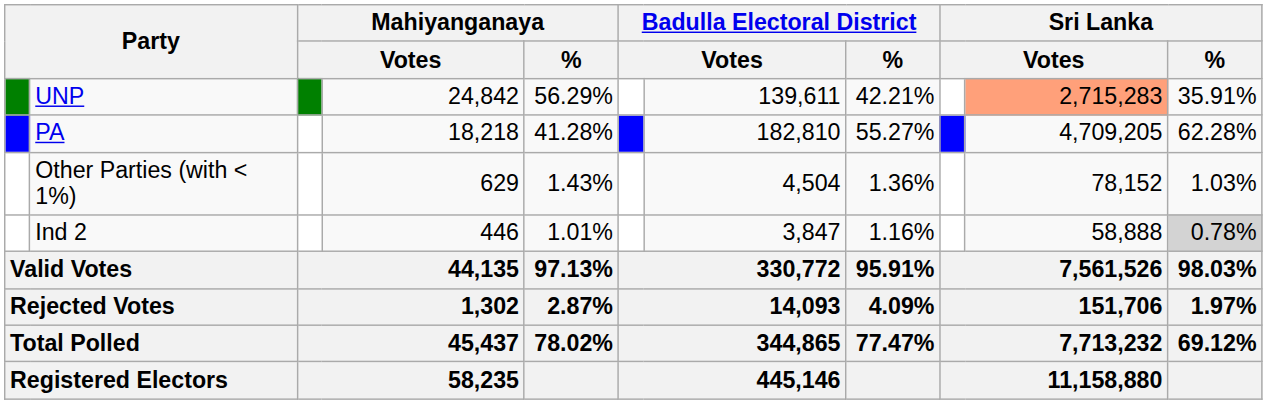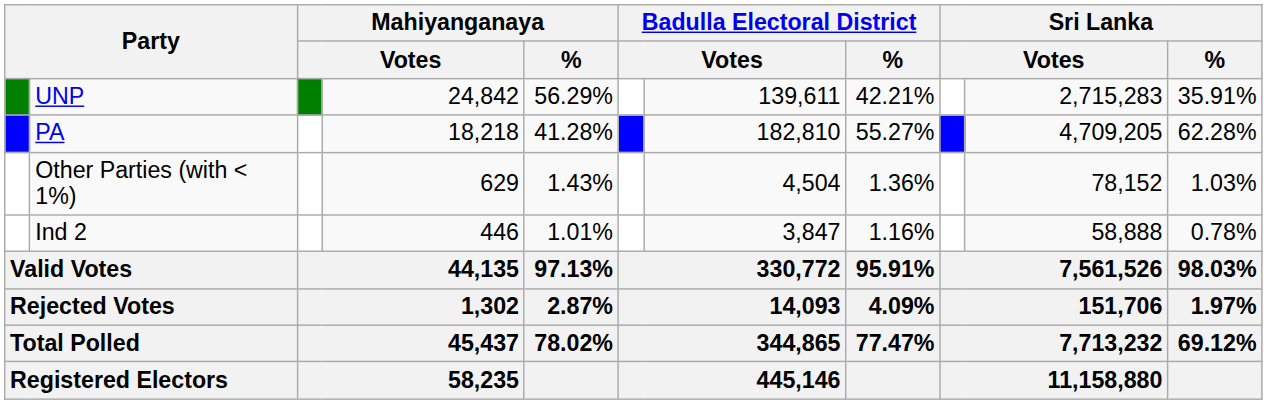UNP | column 10: lightsalmon background -> no background
Ind 2 | Sri Lanka / %: lightgrey background -> no background
